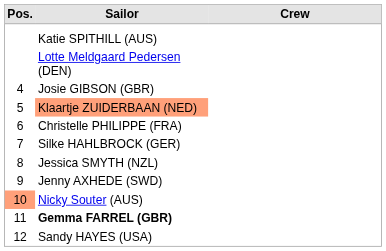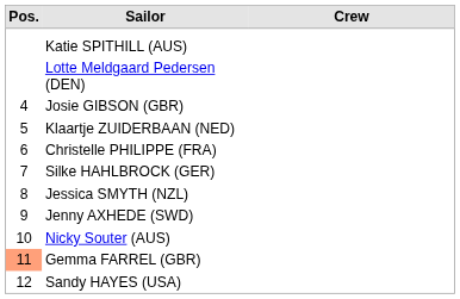Klaartje ZUIDERBAAN (NED) | Sailor: lightsalmon background -> no background
Nicky Souter (AUS) | Pos.: lightsalmon background -> no background
Gemma FARREL (GBR) | Pos.: no background -> lightsalmon background
Gemma FARREL (GBR) | Sailor: bold -> normal
